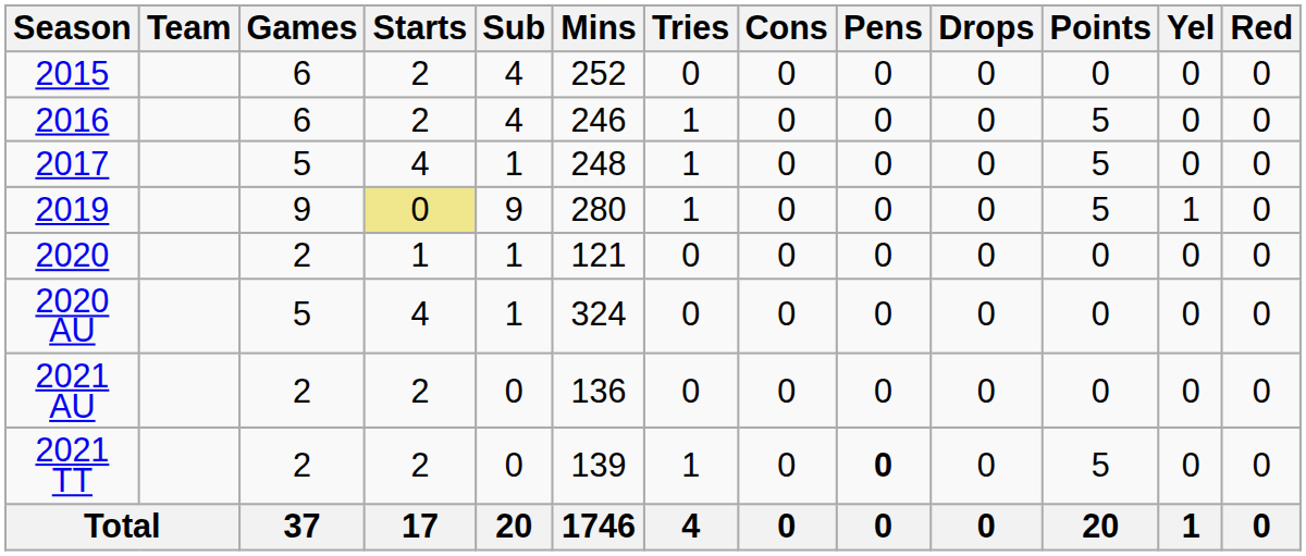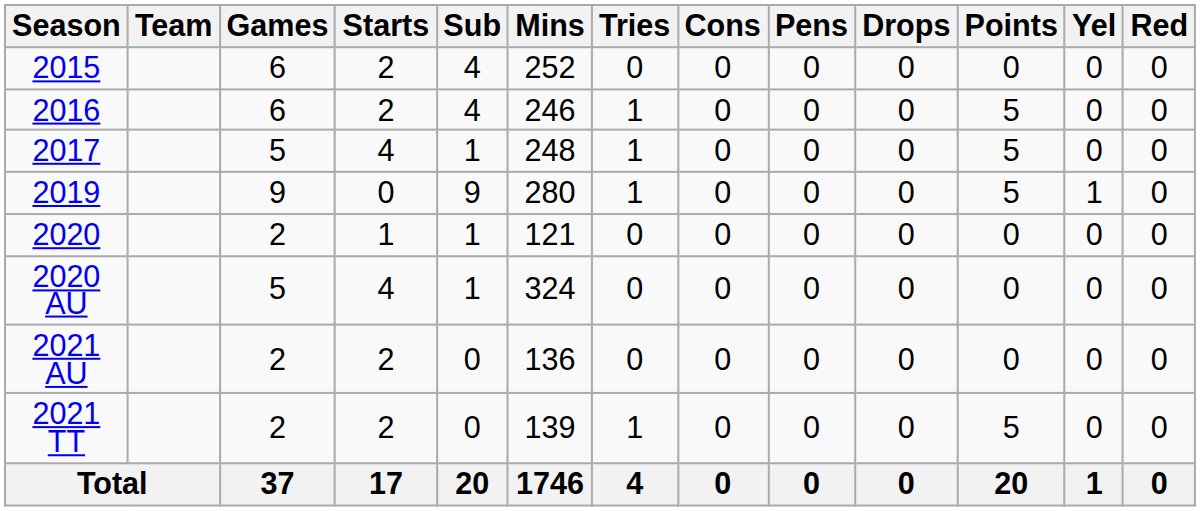2019 | Starts: khaki background -> no background
2021 TT | Pens: bold -> normal
